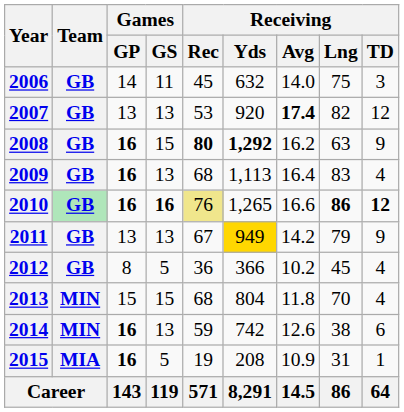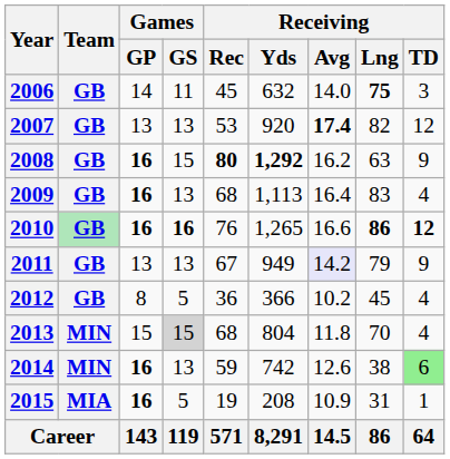2006 | Receiving / Lng: normal -> bold
2010 | Receiving / Rec: khaki background -> no background
2011 | Receiving / Yds: gold background -> no background
2011 | Receiving / Avg: no background -> lavender background
2013 | Games / GS: no background -> lightgrey background
2014 | Receiving / TD: no background -> lightgreen background
